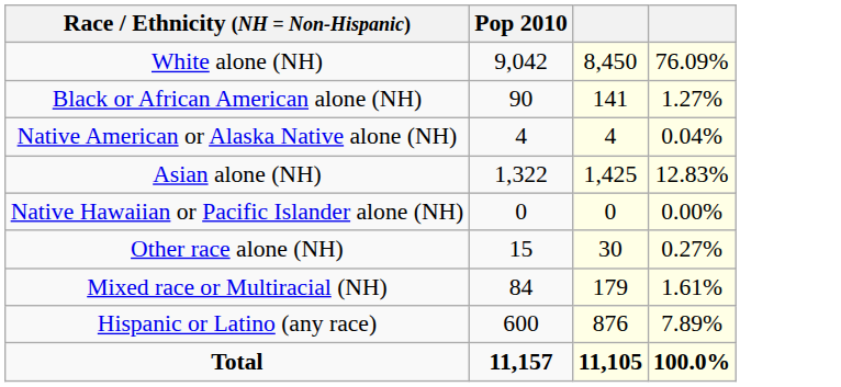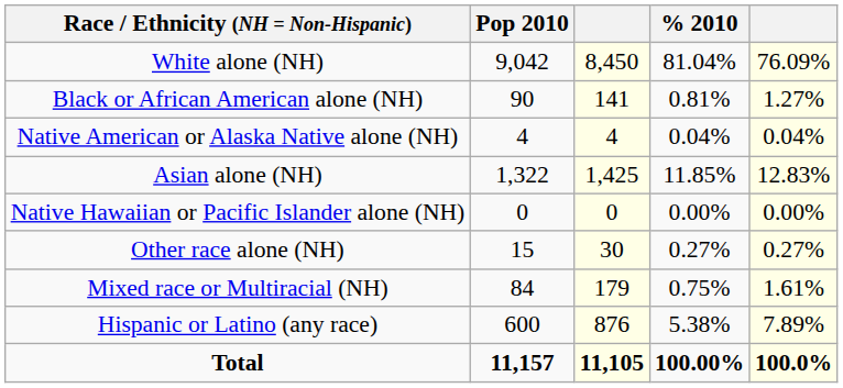+ column: % 2010 | 81.04% | 0.81% | 0.04% | 11.85% | 0.00% | 0.27% | 0.75% | 5.38% | 100.00%
